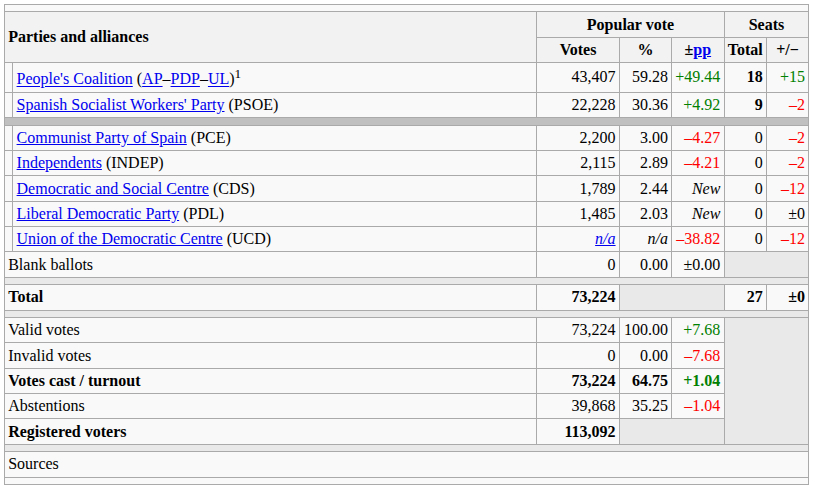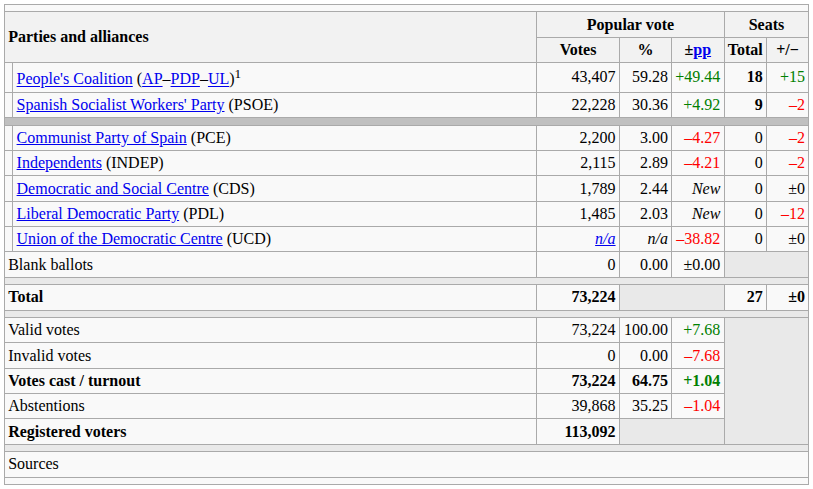Democratic and Social Centre (CDS) | column 7: –12 -> ±0
Liberal Democratic Party (PDL) | column 7: ±0 -> –12
Union of the Democratic Centre (UCD) | column 7: –12 -> ±0
